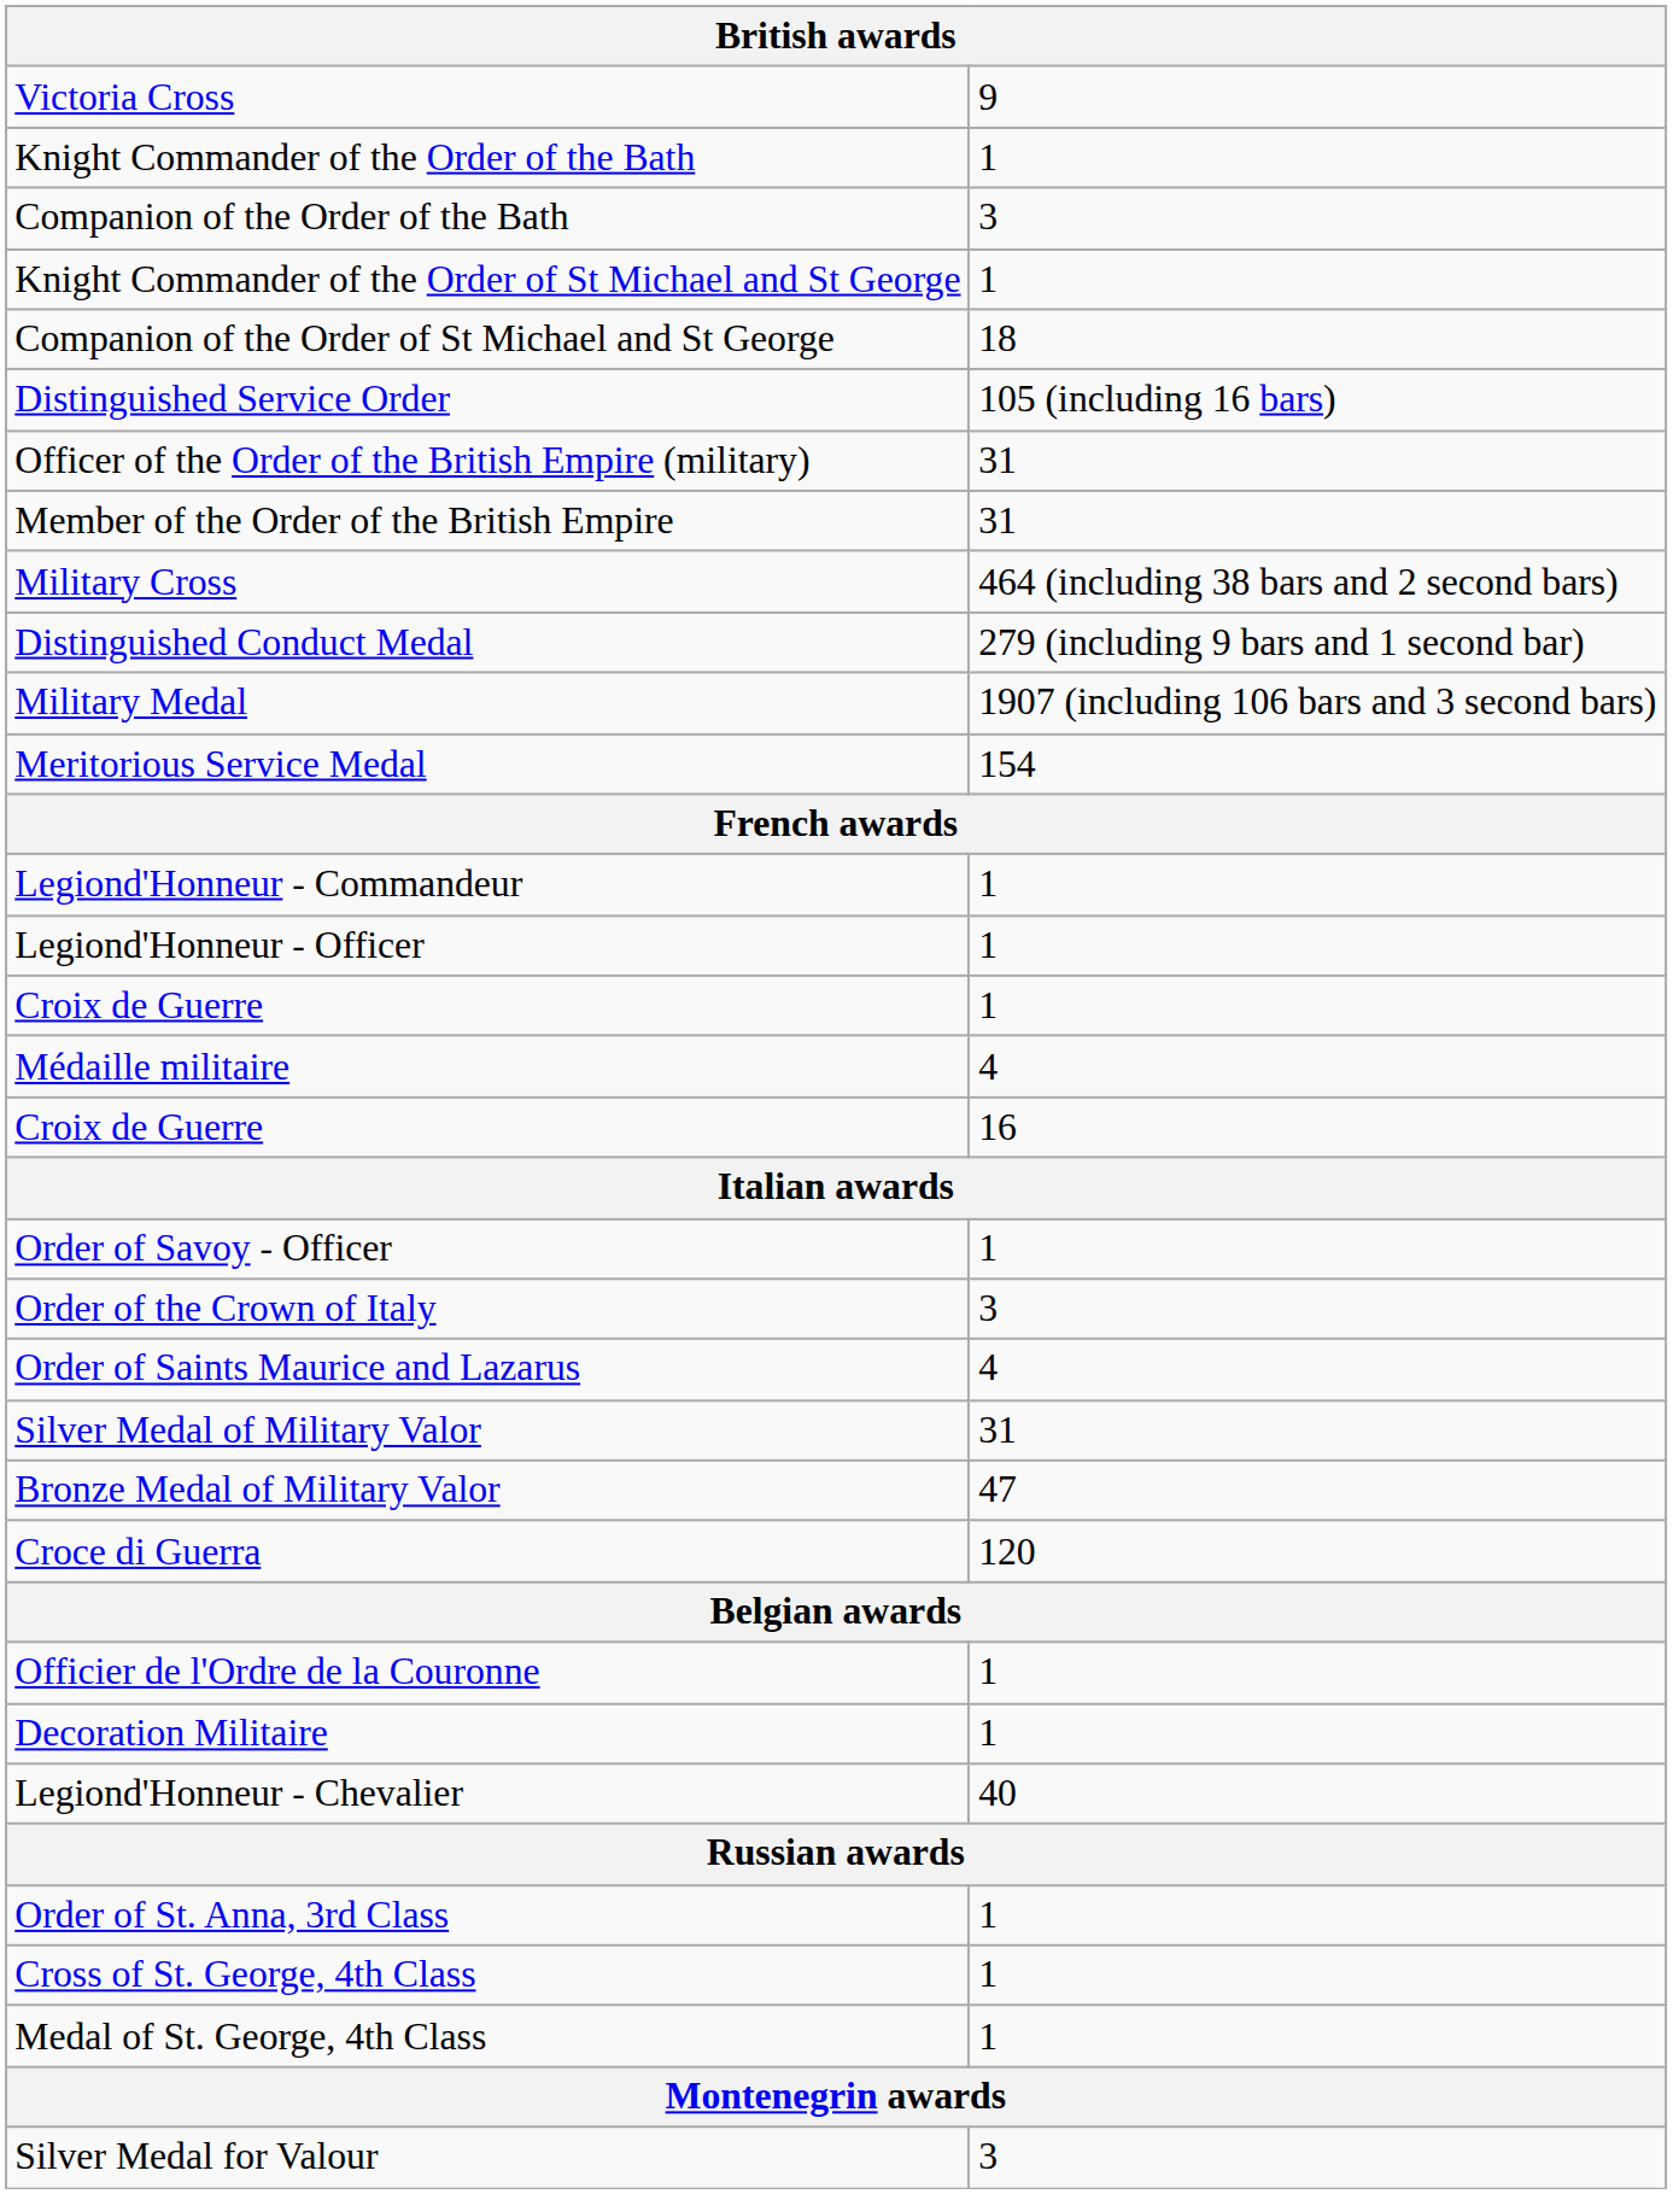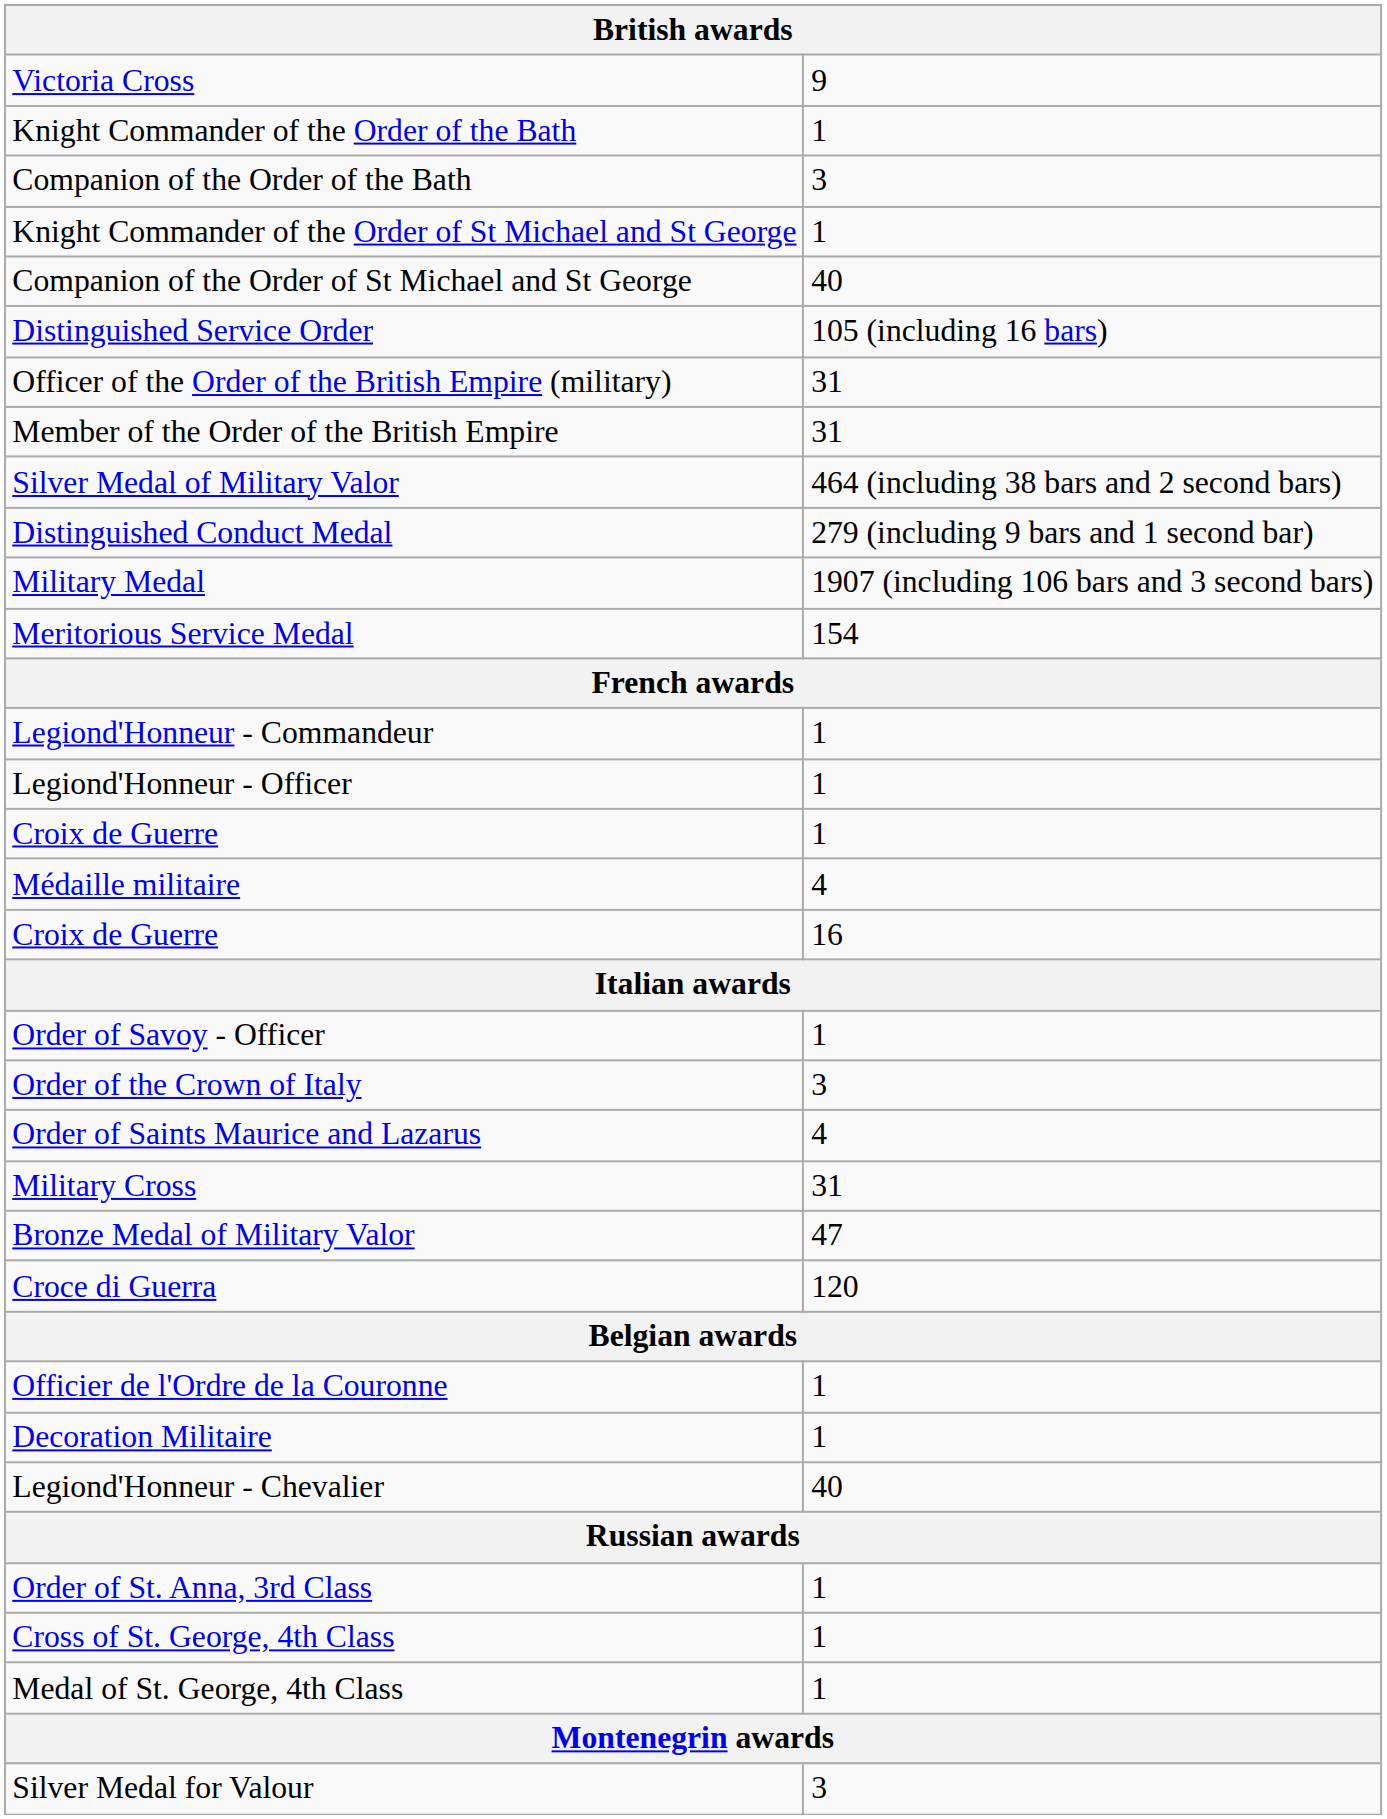row 6 | column 2: 18 -> 40
row 10 | column 1: Military Cross -> Silver Medal of Military Valor
row 24 | column 1: Silver Medal of Military Valor -> Military Cross
